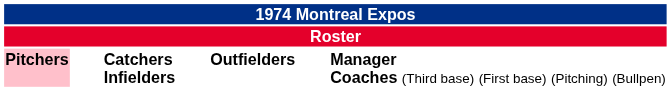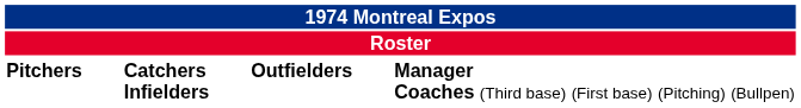Pitchers | column 1: pink background -> no background
